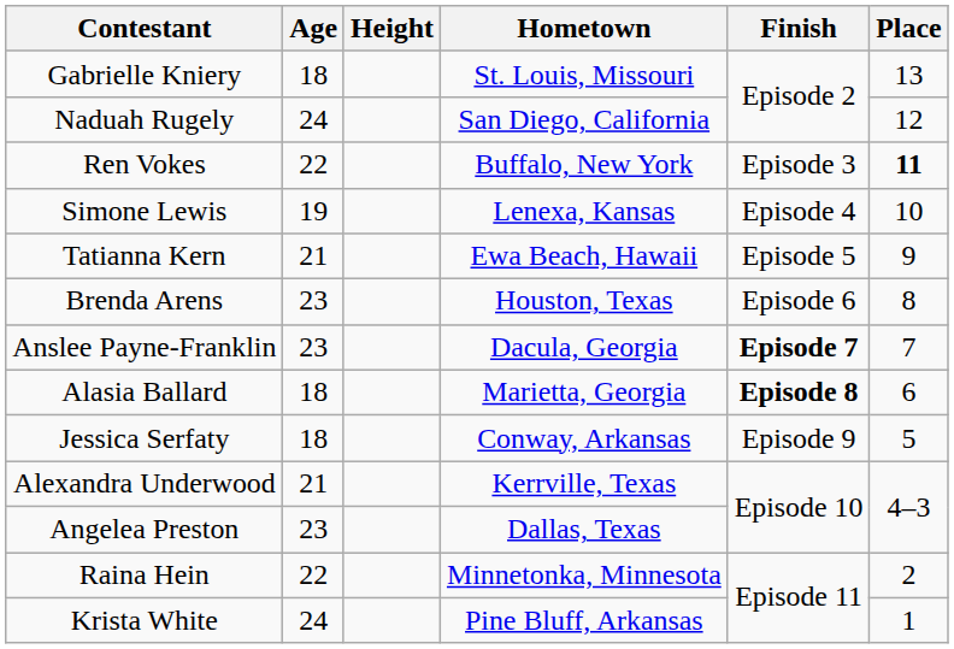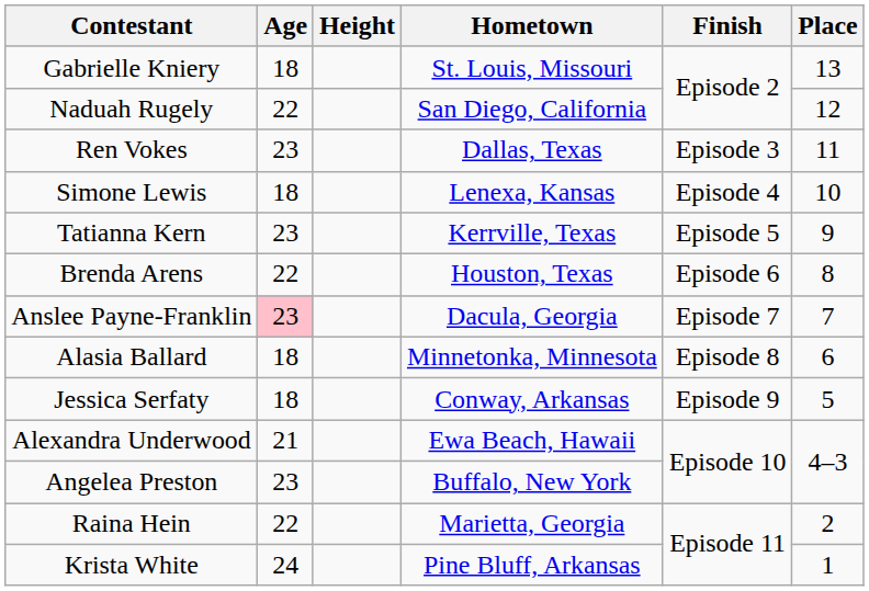Naduah Rugely | Age: 24 -> 22
Ren Vokes | Age: 22 -> 23
Ren Vokes | Hometown: Buffalo, New York -> Dallas, Texas
Ren Vokes | Place: bold -> normal
Simone Lewis | Age: 19 -> 18
Tatianna Kern | Age: 21 -> 23
Tatianna Kern | Hometown: Ewa Beach, Hawaii -> Kerrville, Texas
Brenda Arens | Age: 23 -> 22
Anslee Payne-Franklin | Age: no background -> pink background
Anslee Payne-Franklin | Finish: bold -> normal
Alasia Ballard | Hometown: Marietta, Georgia -> Minnetonka, Minnesota
Alasia Ballard | Finish: bold -> normal
Alexandra Underwood | Hometown: Kerrville, Texas -> Ewa Beach, Hawaii
Angelea Preston | Hometown: Dallas, Texas -> Buffalo, New York
Raina Hein | Hometown: Minnetonka, Minnesota -> Marietta, Georgia
